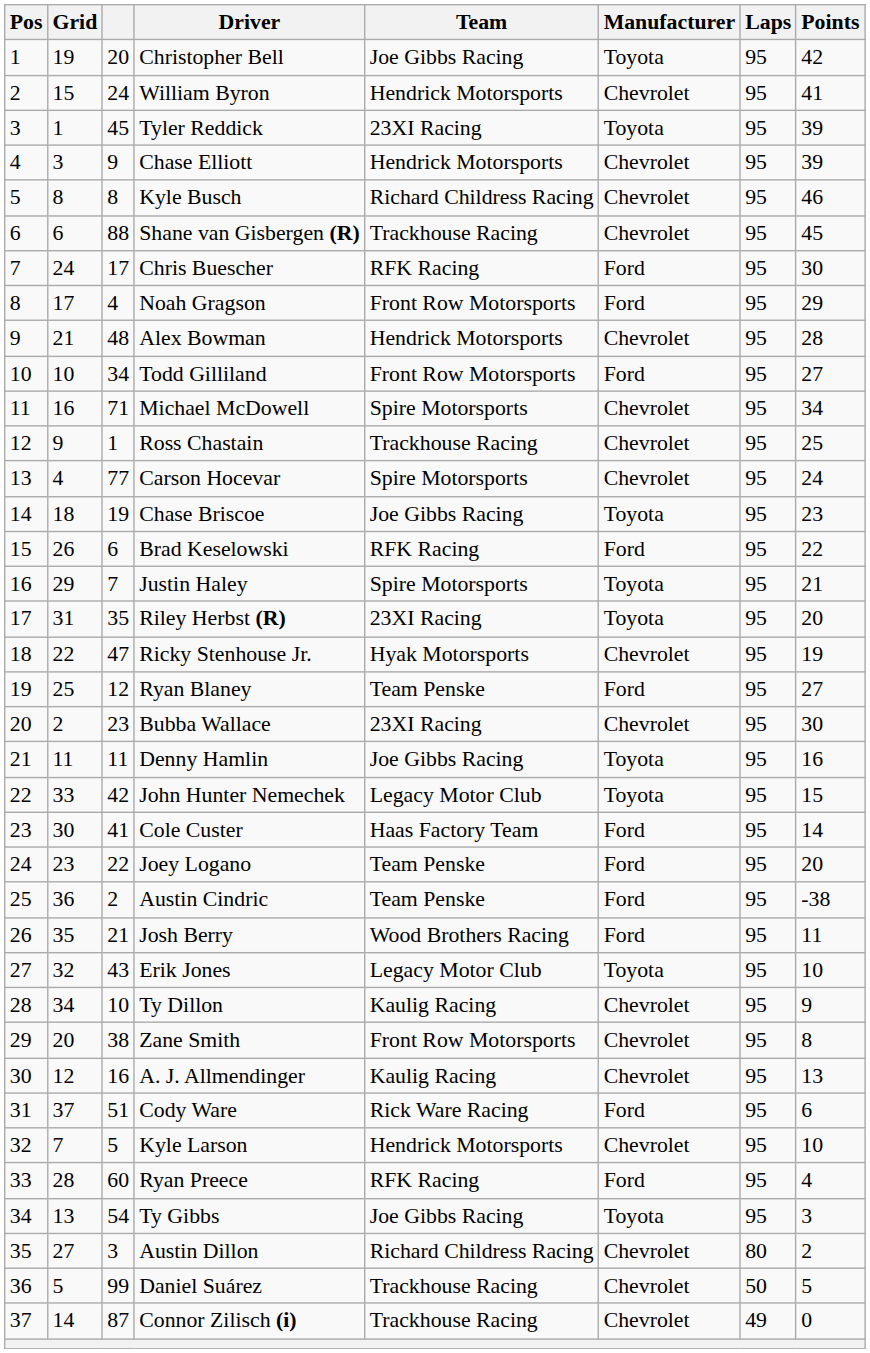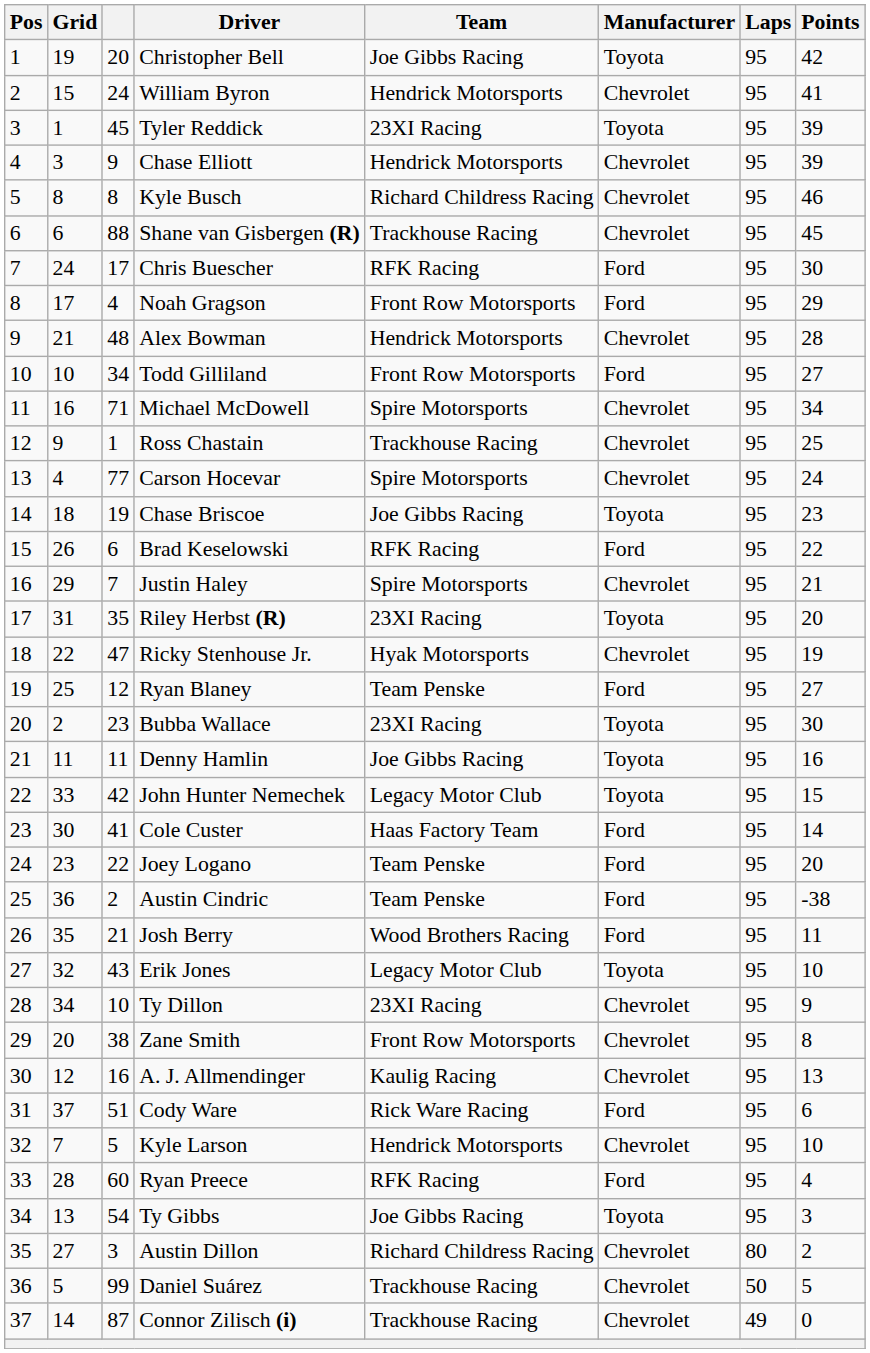Justin Haley | Manufacturer: Toyota -> Chevrolet
Bubba Wallace | Manufacturer: Chevrolet -> Toyota
Ty Dillon | Team: Kaulig Racing -> 23XI Racing
